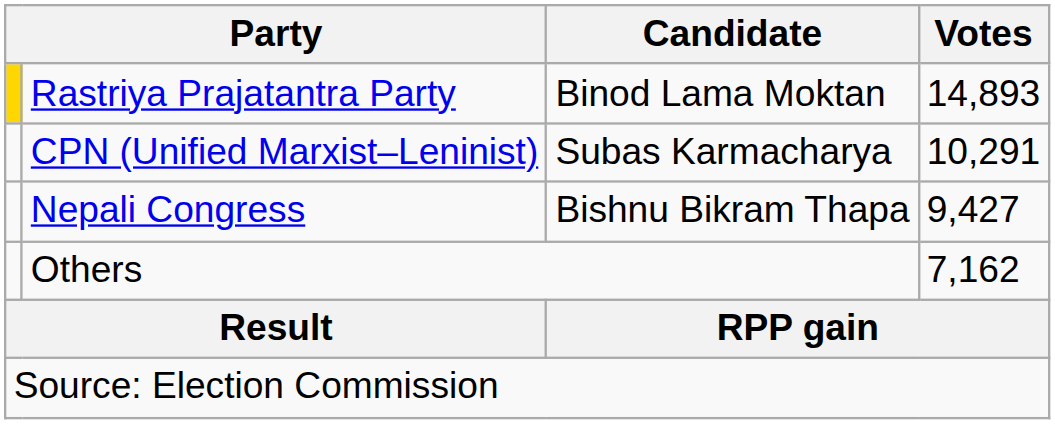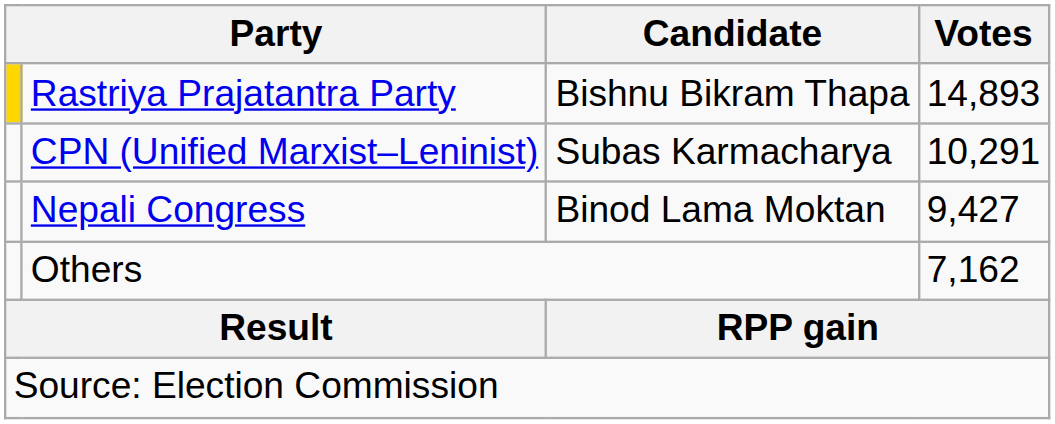Rastriya Prajatantra Party | Candidate: Binod Lama Moktan -> Bishnu Bikram Thapa
Nepali Congress | Candidate: Bishnu Bikram Thapa -> Binod Lama Moktan
